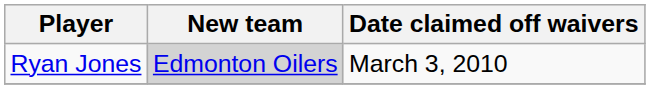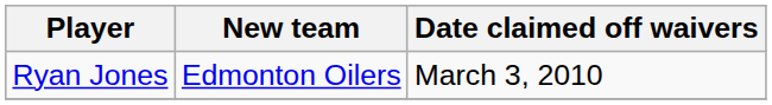Ryan Jones | New team: lightgrey background -> no background
